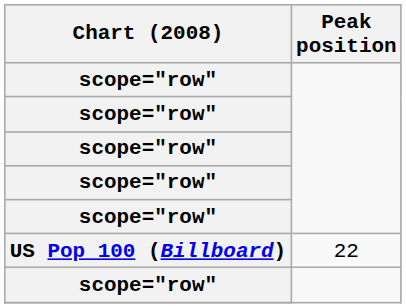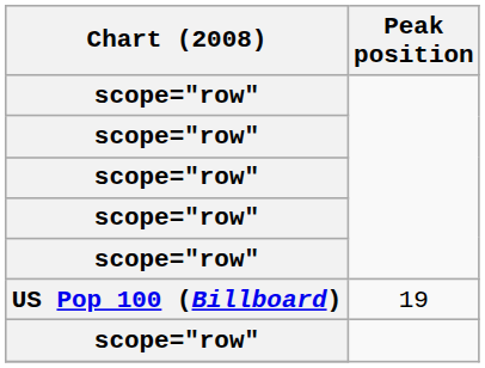US Pop 100 (Billboard) | Peak position: 22 -> 19
